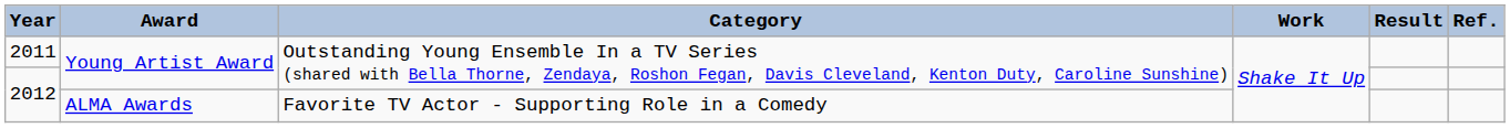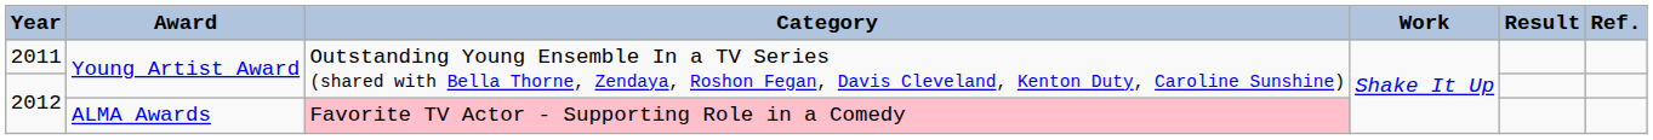2012 / ALMA Awards | Category: no background -> pink background
